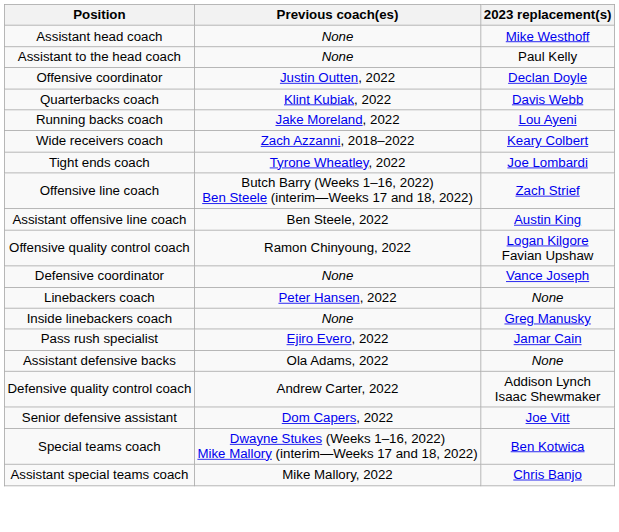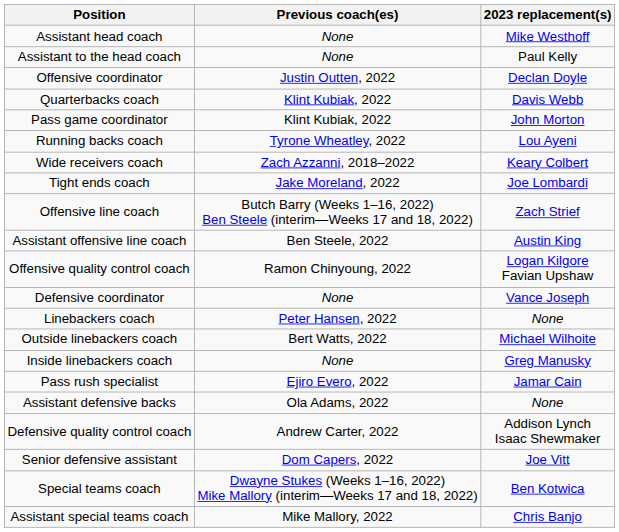+ row: Pass game coordinator | Klint Kubiak, 2022 | John Morton
Running backs coach | Previous coach(es): Jake Moreland, 2022 -> Tyrone Wheatley, 2022
Tight ends coach | Previous coach(es): Tyrone Wheatley, 2022 -> Jake Moreland, 2022
+ row: Outside linebackers coach | Bert Watts, 2022 | Michael Wilhoite
